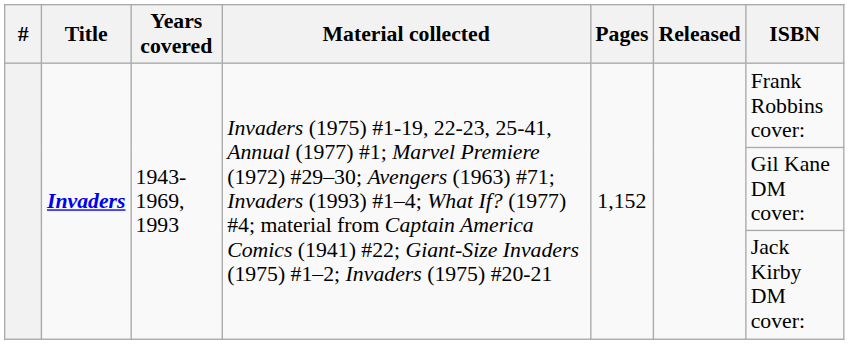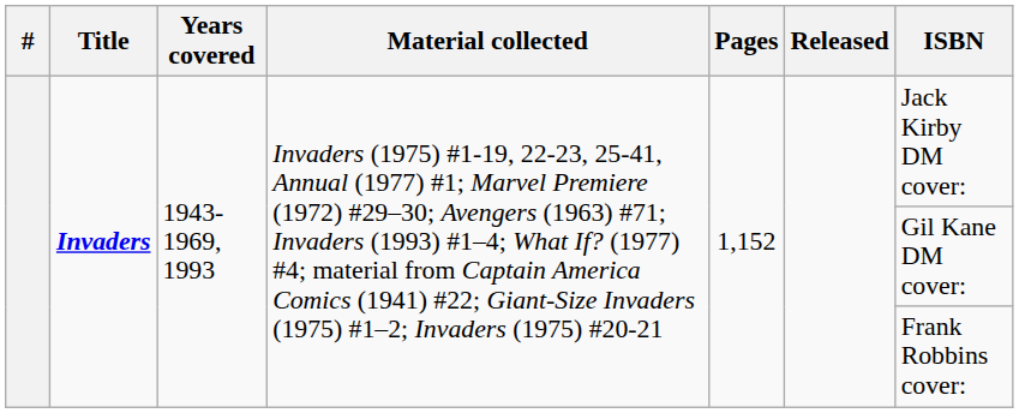row 2 | ISBN: Frank Robbins cover: -> Jack Kirby DM cover:
row 4 | ISBN: Jack Kirby DM cover: -> Frank Robbins cover:
